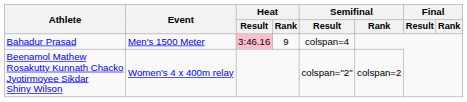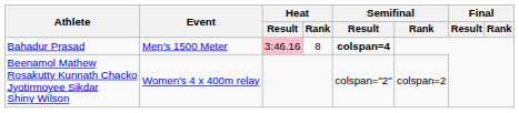Bahadur Prasad | Heat / Rank: 9 -> 8
Bahadur Prasad | Semifinal / Result: normal -> bold
